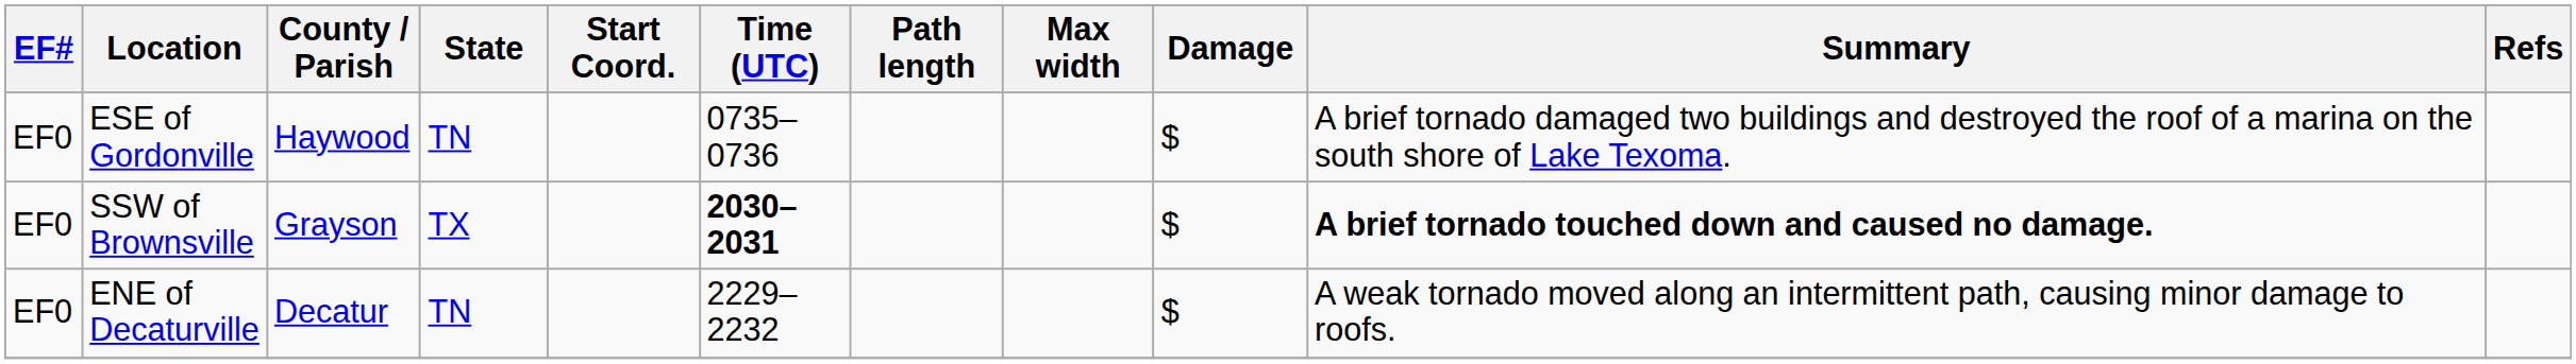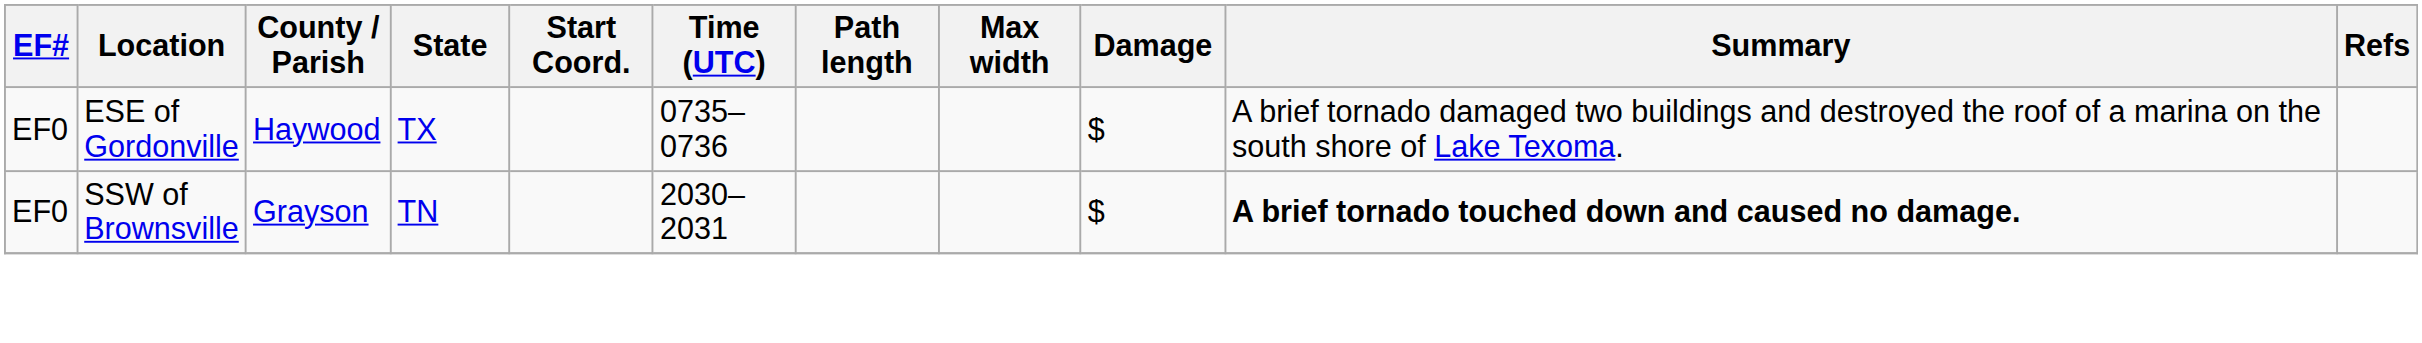ESE of Gordonville | State: TN -> TX
SSW of Brownsville | State: TX -> TN
SSW of Brownsville | Time (UTC): bold -> normal
- row: EF0 | ENE of Decaturville | Decatur | TN | 2229–2232 | $ | A weak tornado moved along an intermittent path, causing minor damage to roofs.
